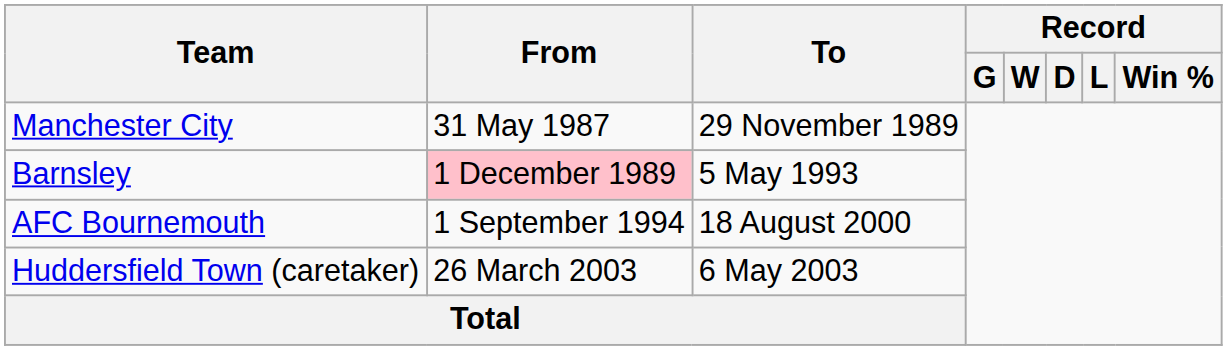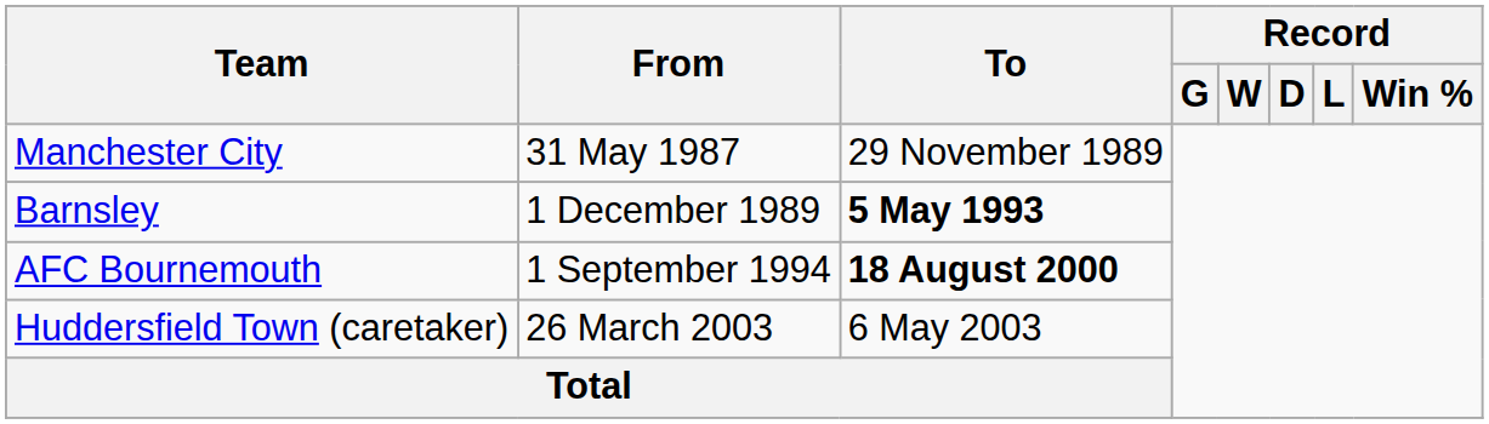Barnsley | From: pink background -> no background
Barnsley | To: normal -> bold
AFC Bournemouth | To: normal -> bold
